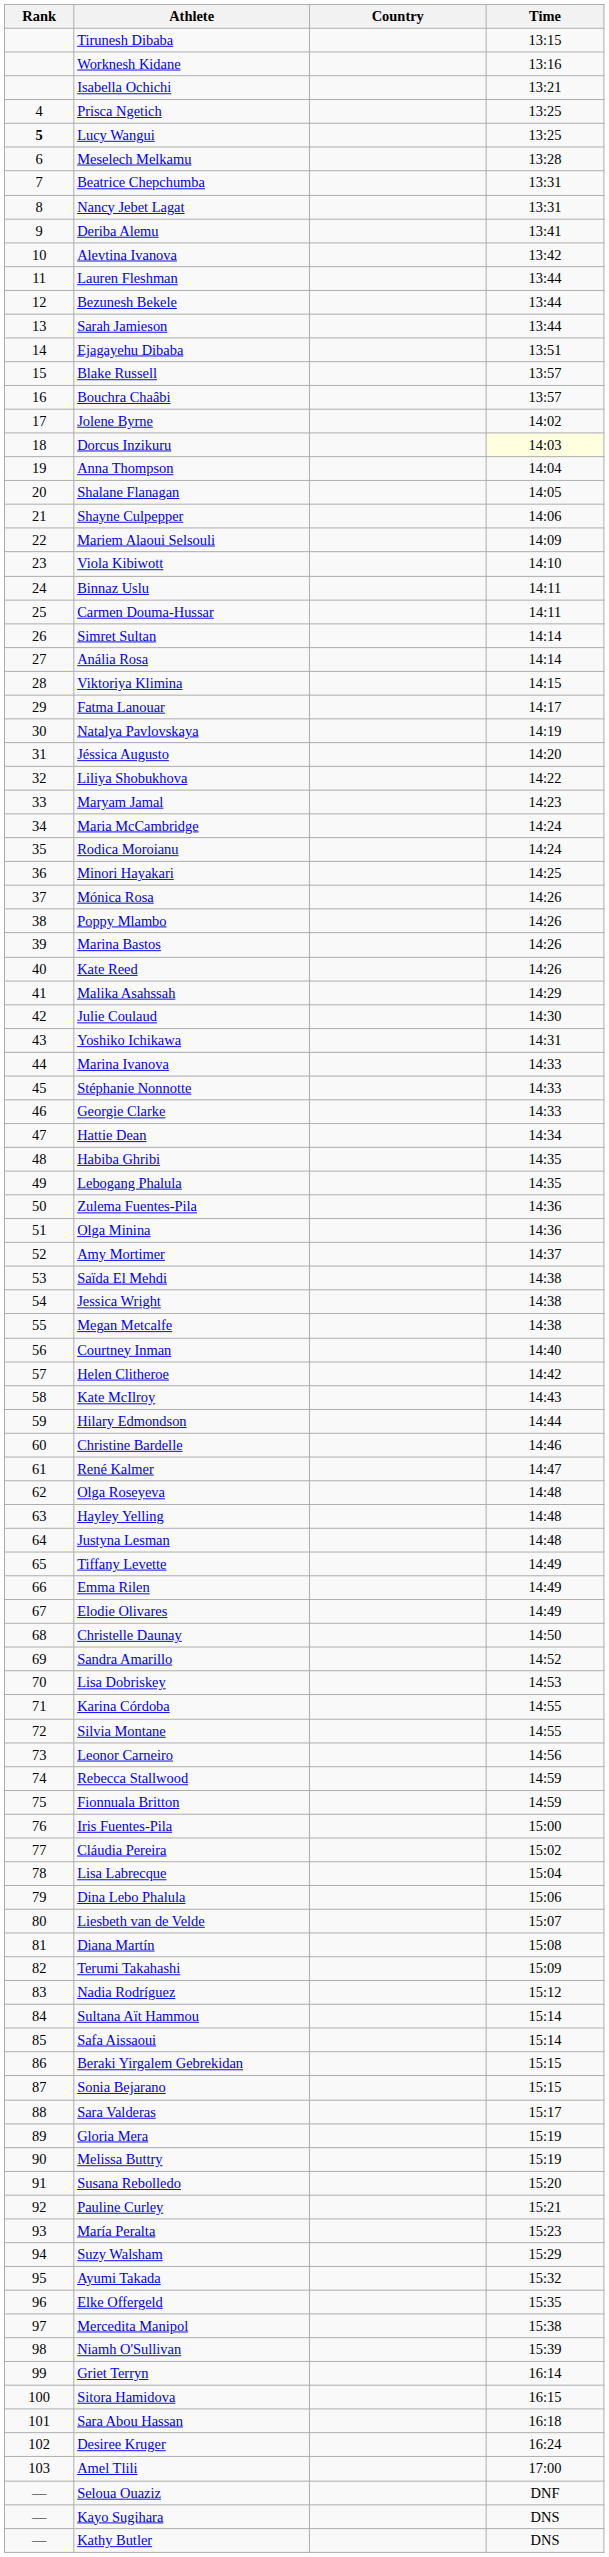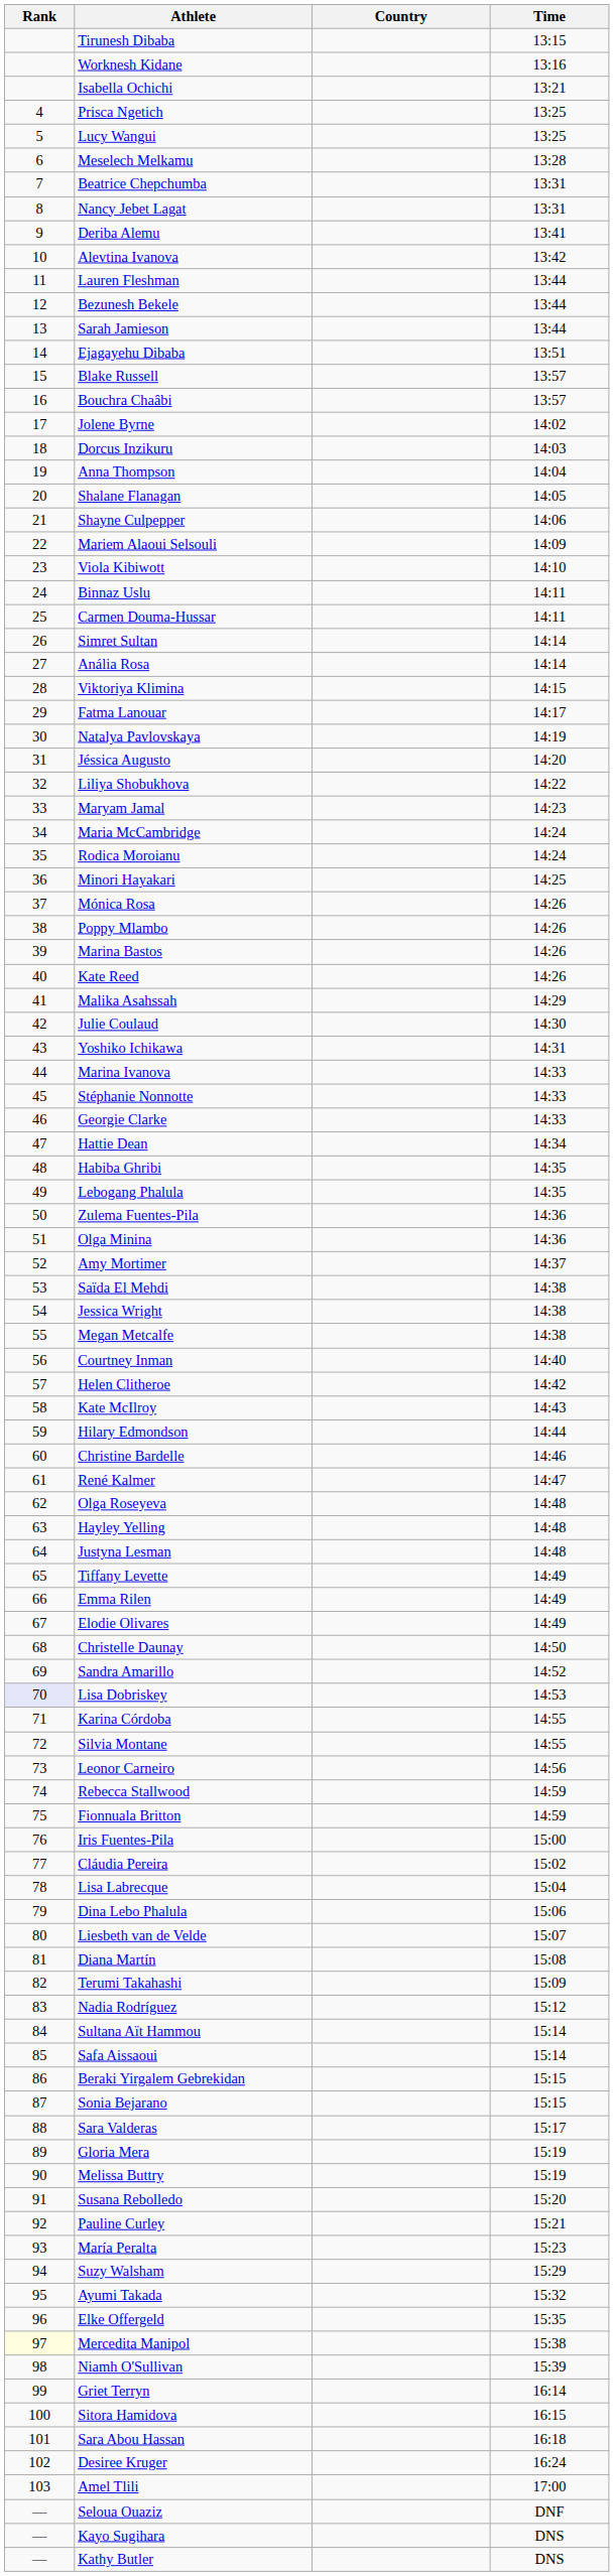Lucy Wangui | Rank: bold -> normal
Dorcus Inzikuru | Time: lightyellow background -> no background
Lisa Dobriskey | Rank: no background -> lavender background
Mercedita Manipol | Rank: no background -> lightyellow background
